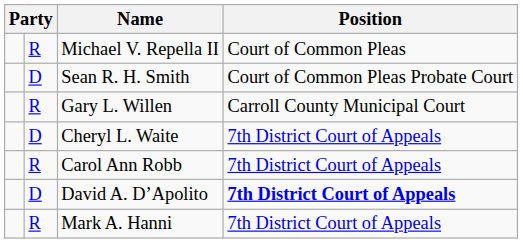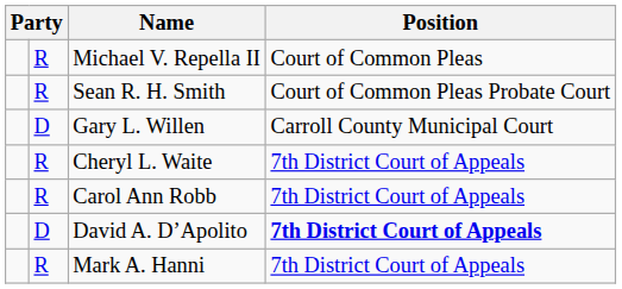Sean R. H. Smith | column 2: D -> R
Gary L. Willen | column 2: R -> D
Cheryl L. Waite | column 2: D -> R
